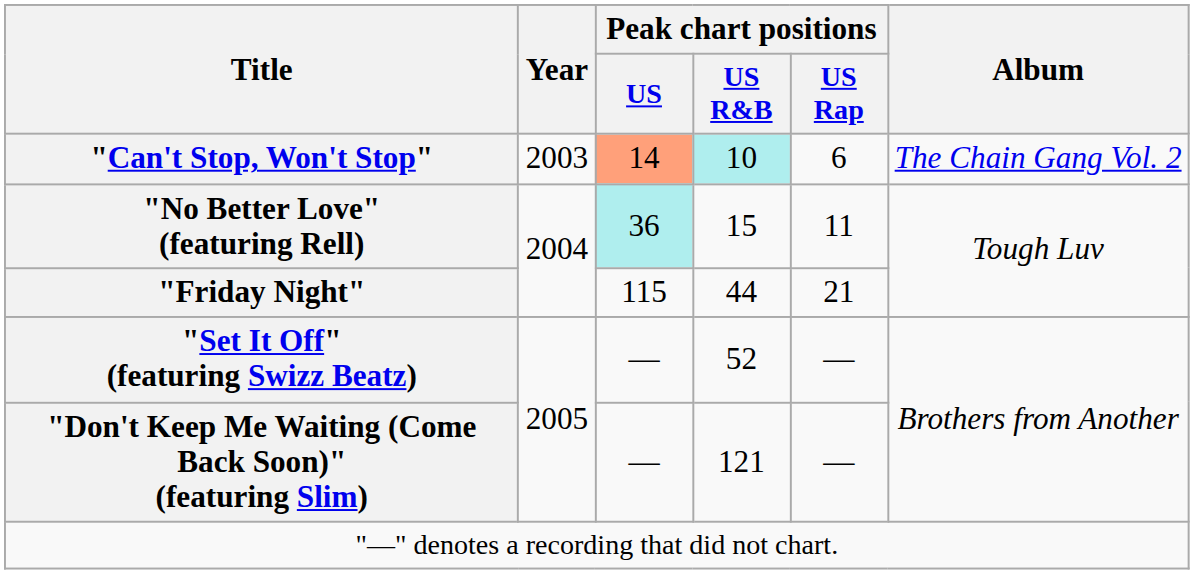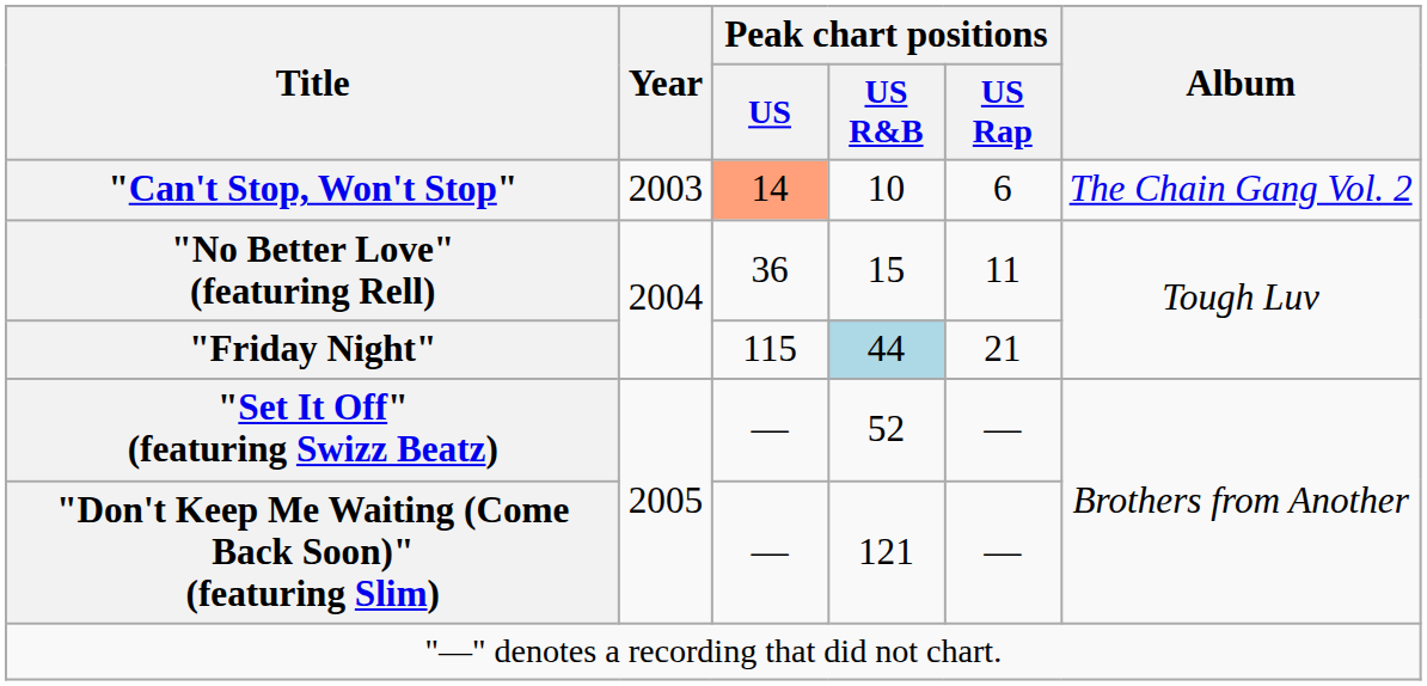"Can't Stop, Won't Stop" | Peak chart positions / US R&B: paleturquoise background -> no background
"No Better Love" (featuring Rell) | Peak chart positions / US: paleturquoise background -> no background
"Friday Night" | Peak chart positions / US R&B: no background -> lightblue background
